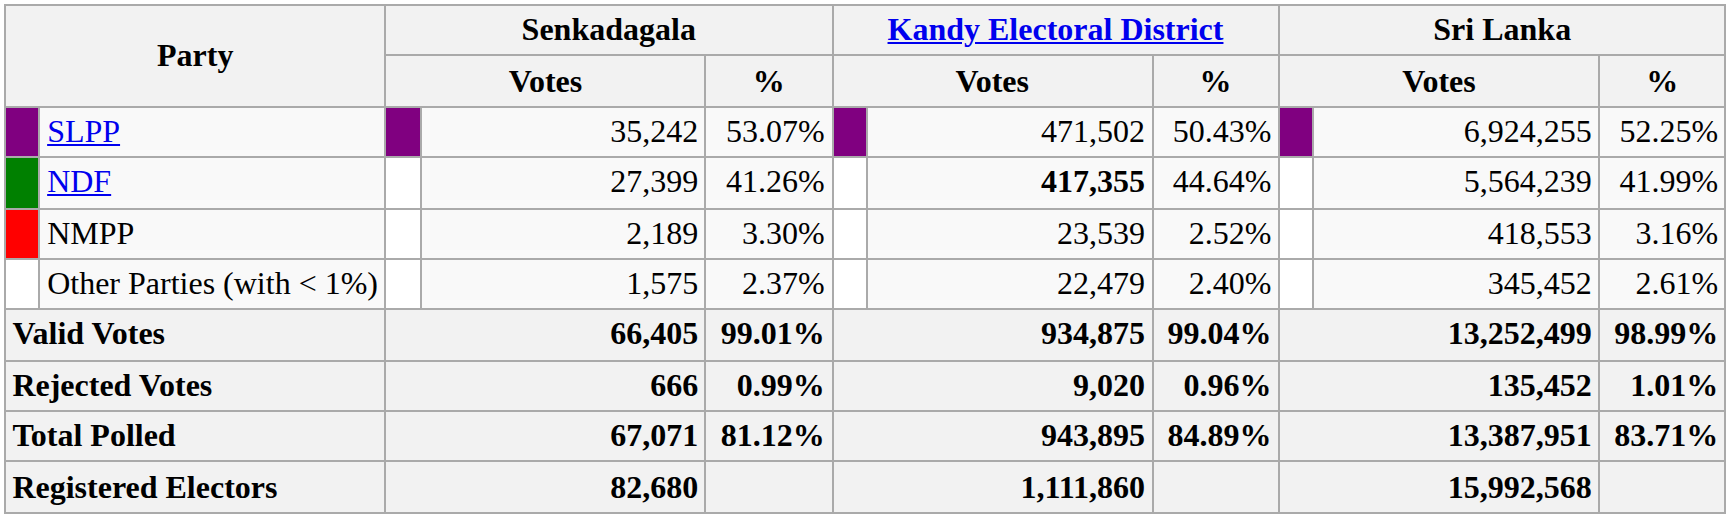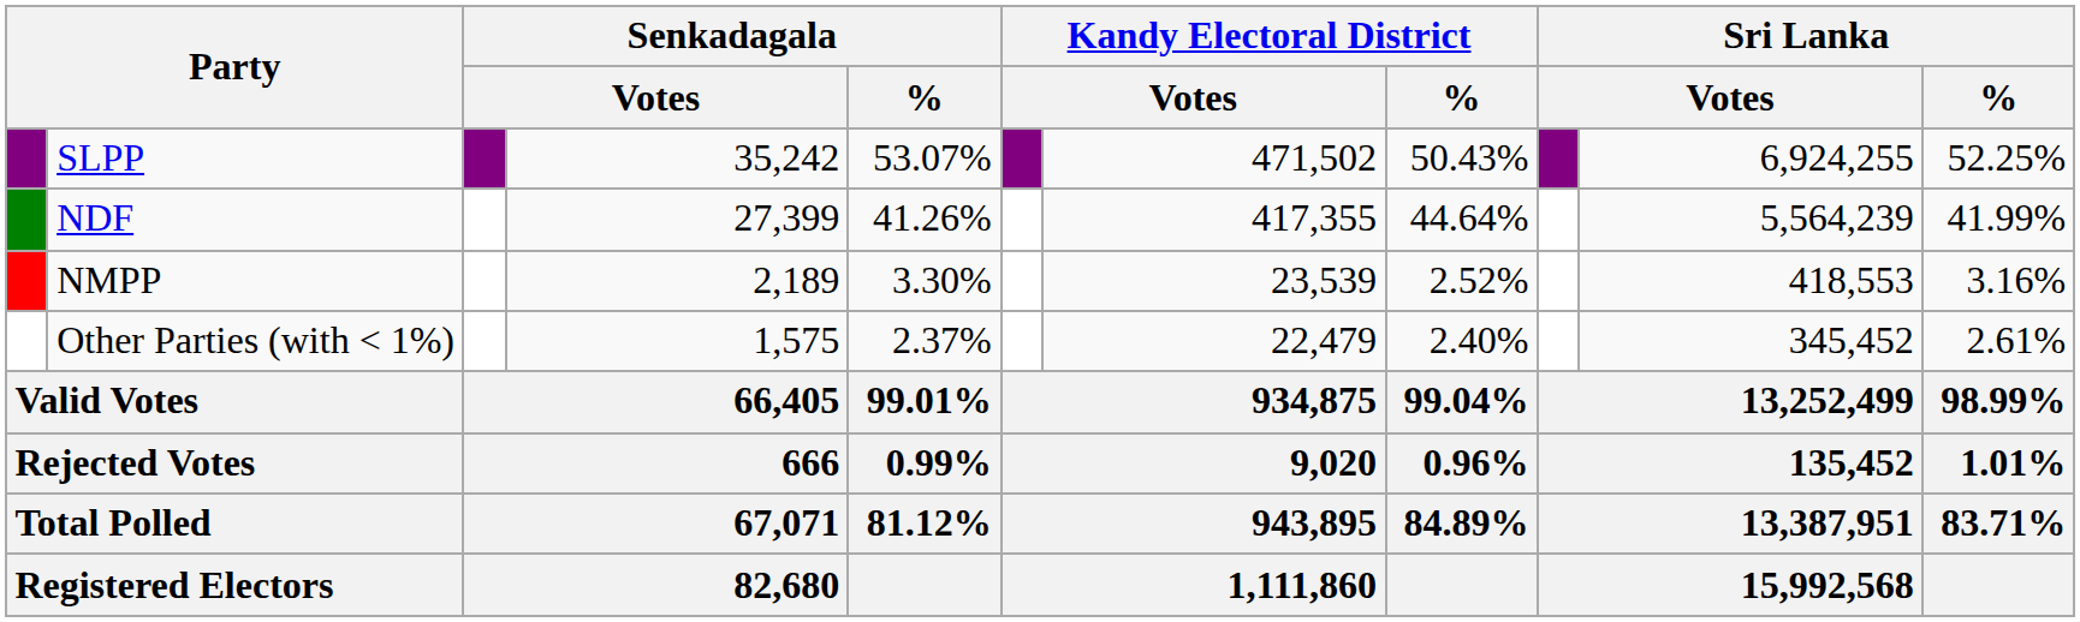NDF | column 7: bold -> normal
